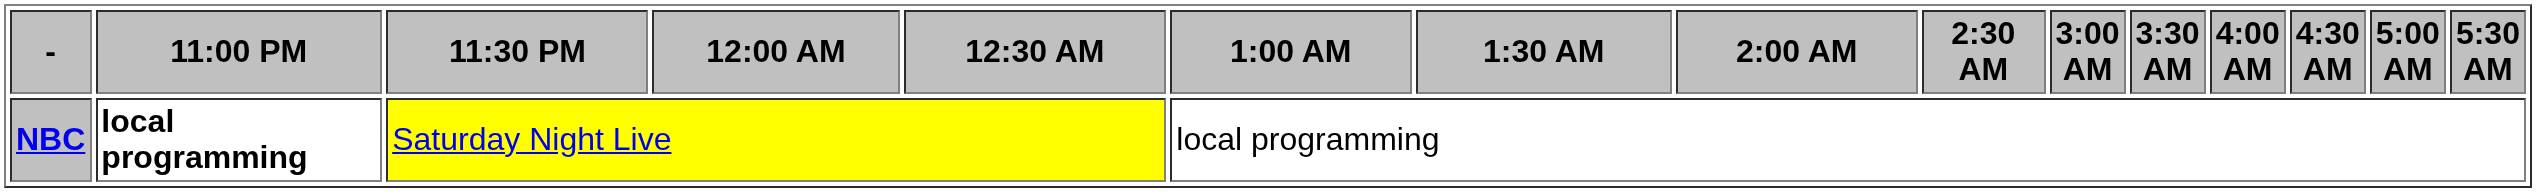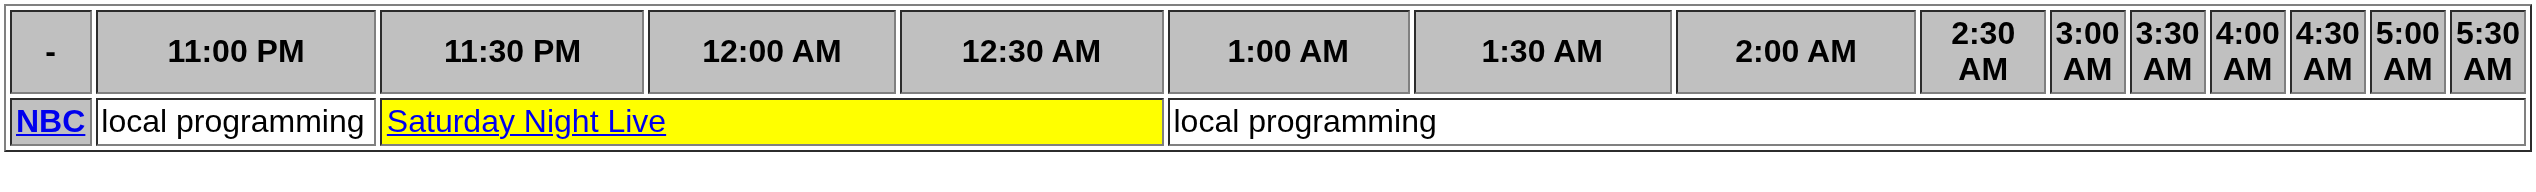NBC | 11:00 PM: bold -> normal
